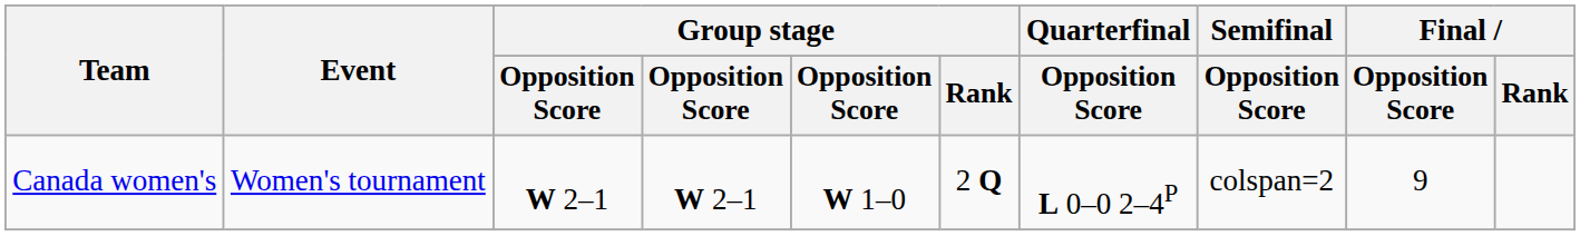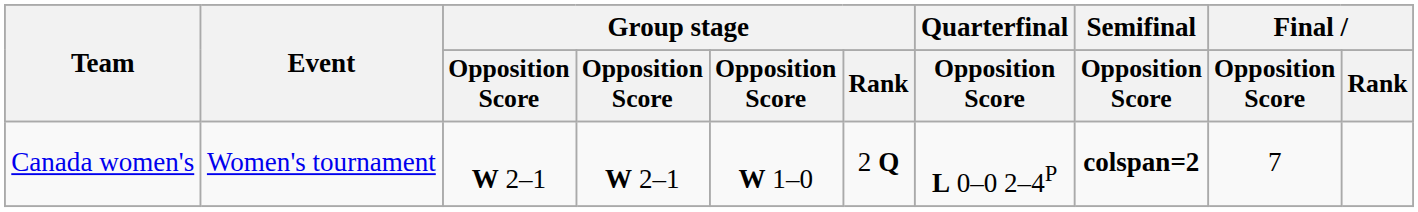Canada women's | Semifinal / Opposition Score: normal -> bold
Canada women's | Final / Opposition Score: 9 -> 7
